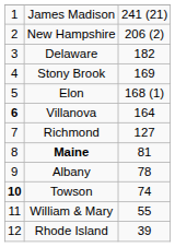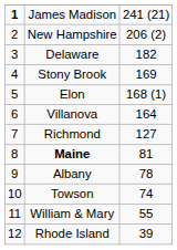James Madison | column 1: normal -> bold
Villanova | column 1: bold -> normal
Towson | column 1: bold -> normal
